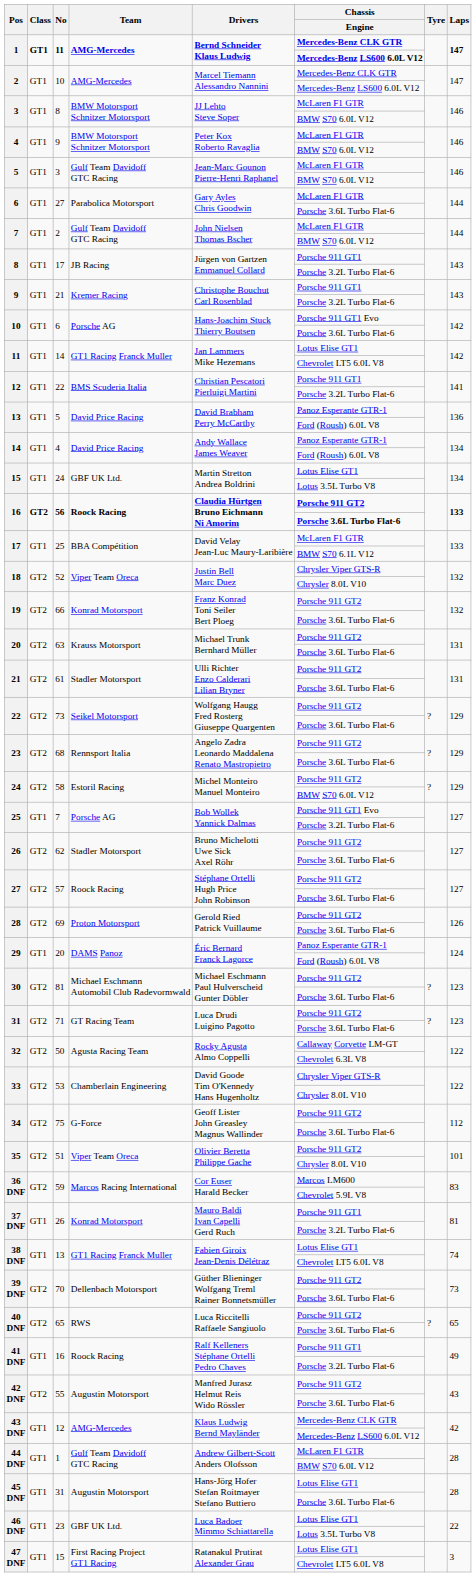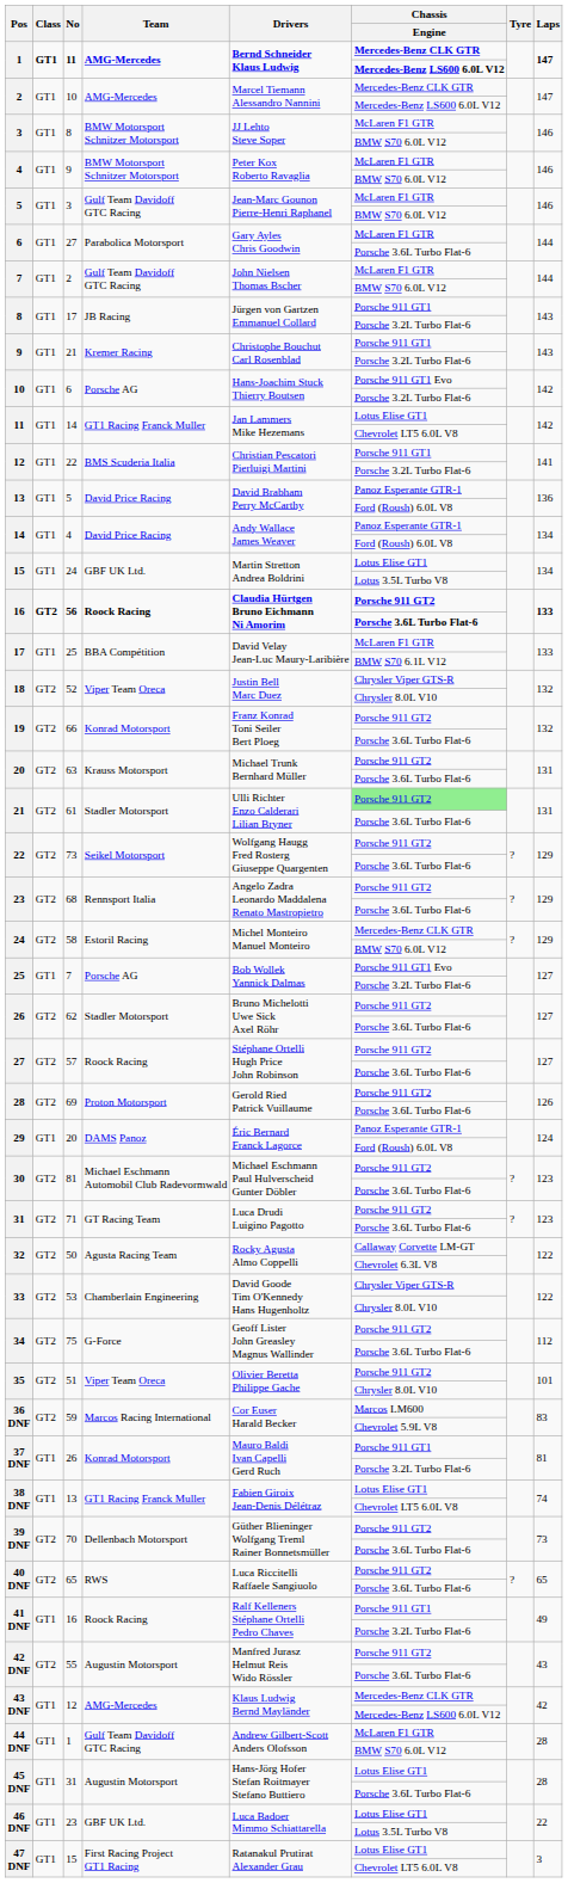row 22 | Chassis / Engine: Porsche 3.6L Turbo Flat-6 -> Porsche 3.2L Turbo Flat-6
row 43 | Chassis / Engine: no background -> lightgreen background
row 49 | Chassis / Engine: Porsche 911 GT2 -> Mercedes-Benz CLK GTR
